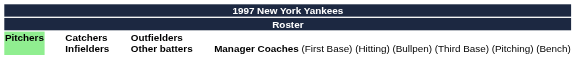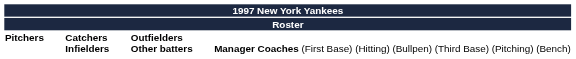Pitchers | column 1: lightgreen background -> no background
